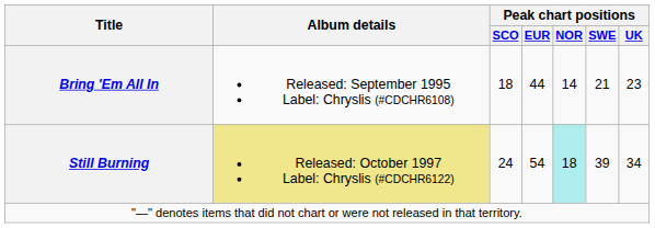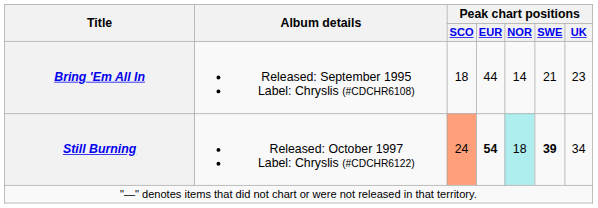Still Burning | Album details: khaki background -> no background
Still Burning | Peak chart positions / SCO: no background -> lightsalmon background
Still Burning | Peak chart positions / EUR: normal -> bold
Still Burning | Peak chart positions / SWE: normal -> bold
